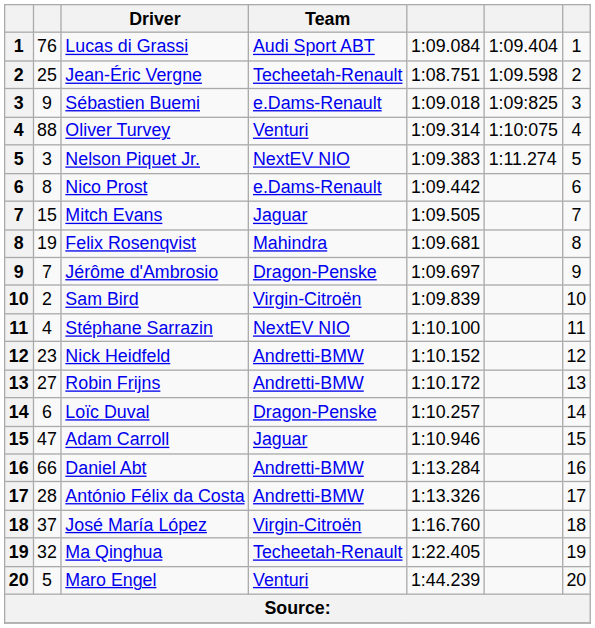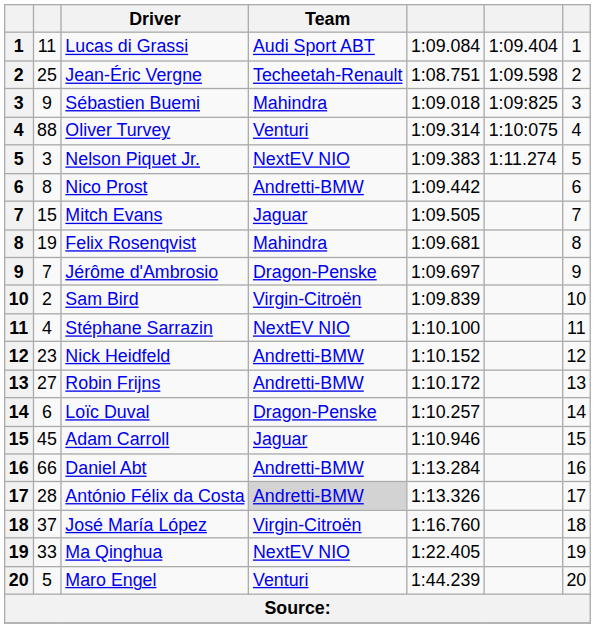Lucas di Grassi | column 2: 76 -> 11
Sébastien Buemi | Team: e.Dams-Renault -> Mahindra
Nico Prost | Team: e.Dams-Renault -> Andretti-BMW
Adam Carroll | column 2: 47 -> 45
António Félix da Costa | Team: no background -> lightgrey background
Ma Qinghua | column 2: 32 -> 33
Ma Qinghua | Team: Techeetah-Renault -> NextEV NIO
